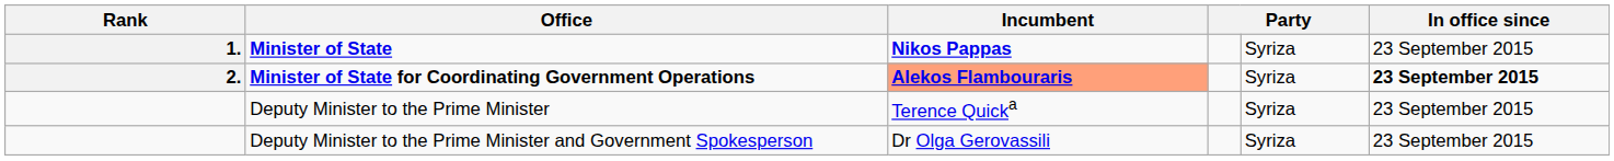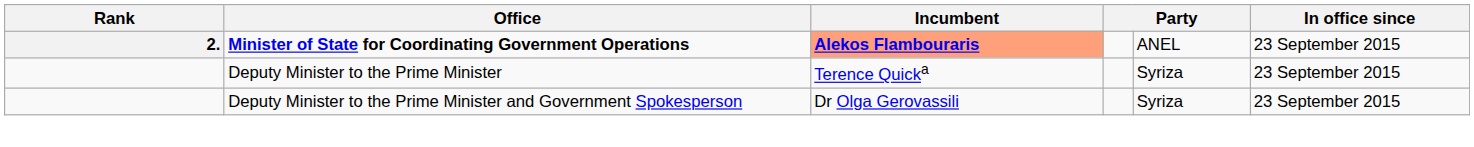- row: 1. | Minister of State | Nikos Pappas | Syriza | 23 September 2015
Minister of State for Coordinating Government Operations | column 5: Syriza -> ANEL
Minister of State for Coordinating Government Operations | In office since: bold -> normal
